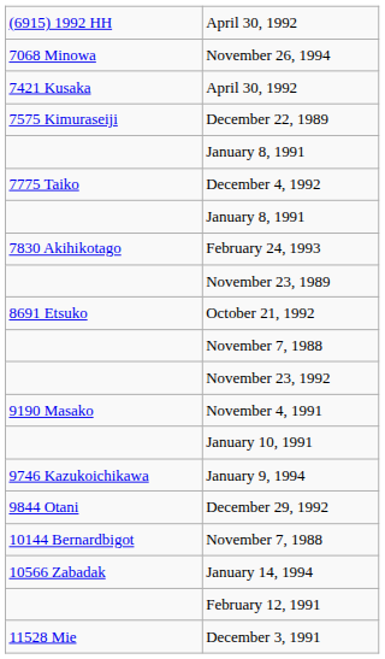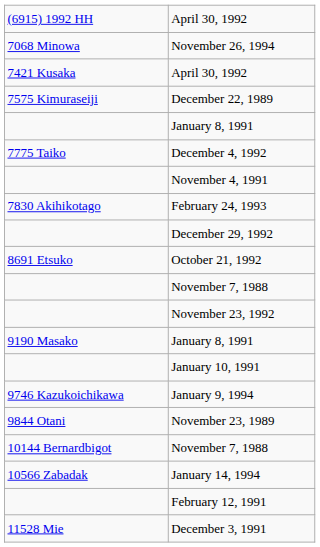row 7 | column 2: January 8, 1991 -> November 4, 1991
row 9 | column 2: November 23, 1989 -> December 29, 1992
row 13 | column 2: November 4, 1991 -> January 8, 1991
row 16 | column 2: December 29, 1992 -> November 23, 1989
